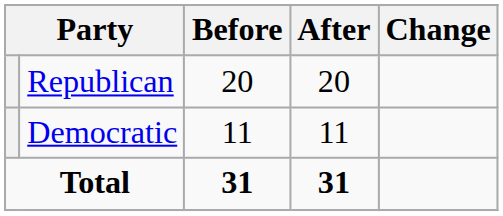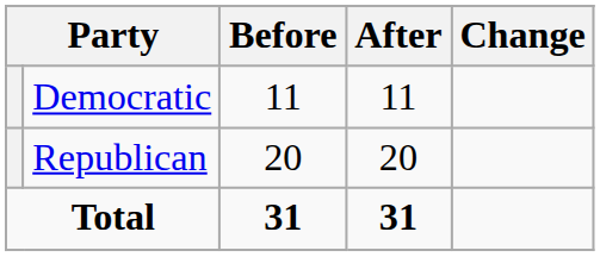rows swapped: Republican <-> Democratic
